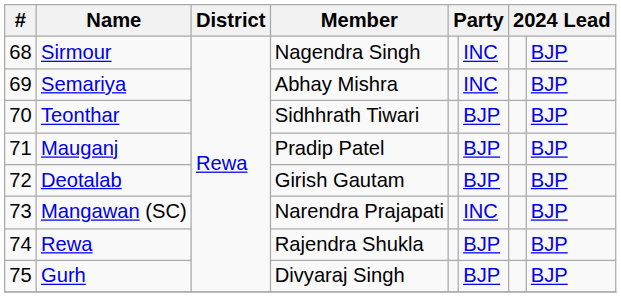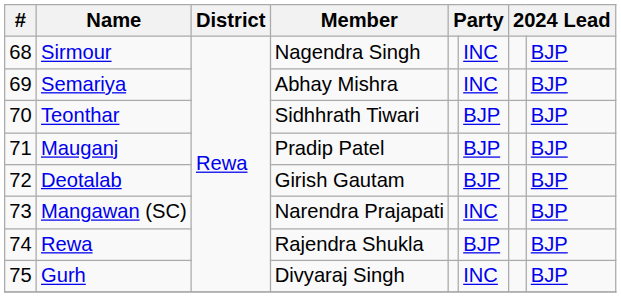Gurh | column 6: BJP -> INC
